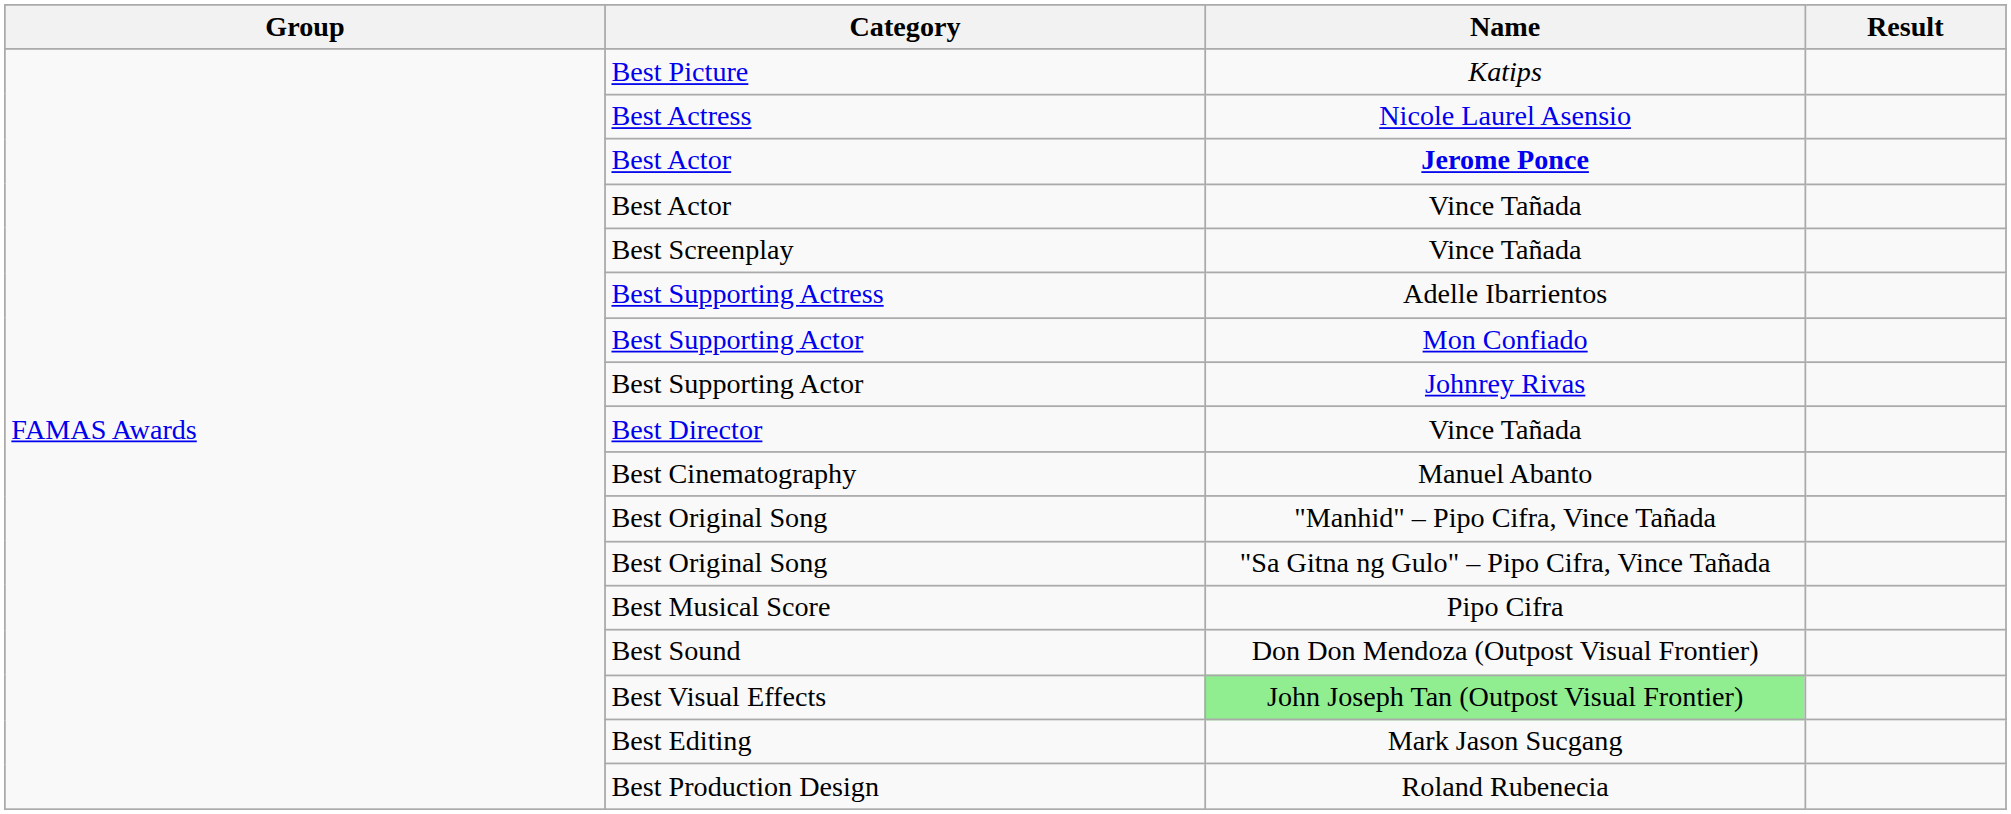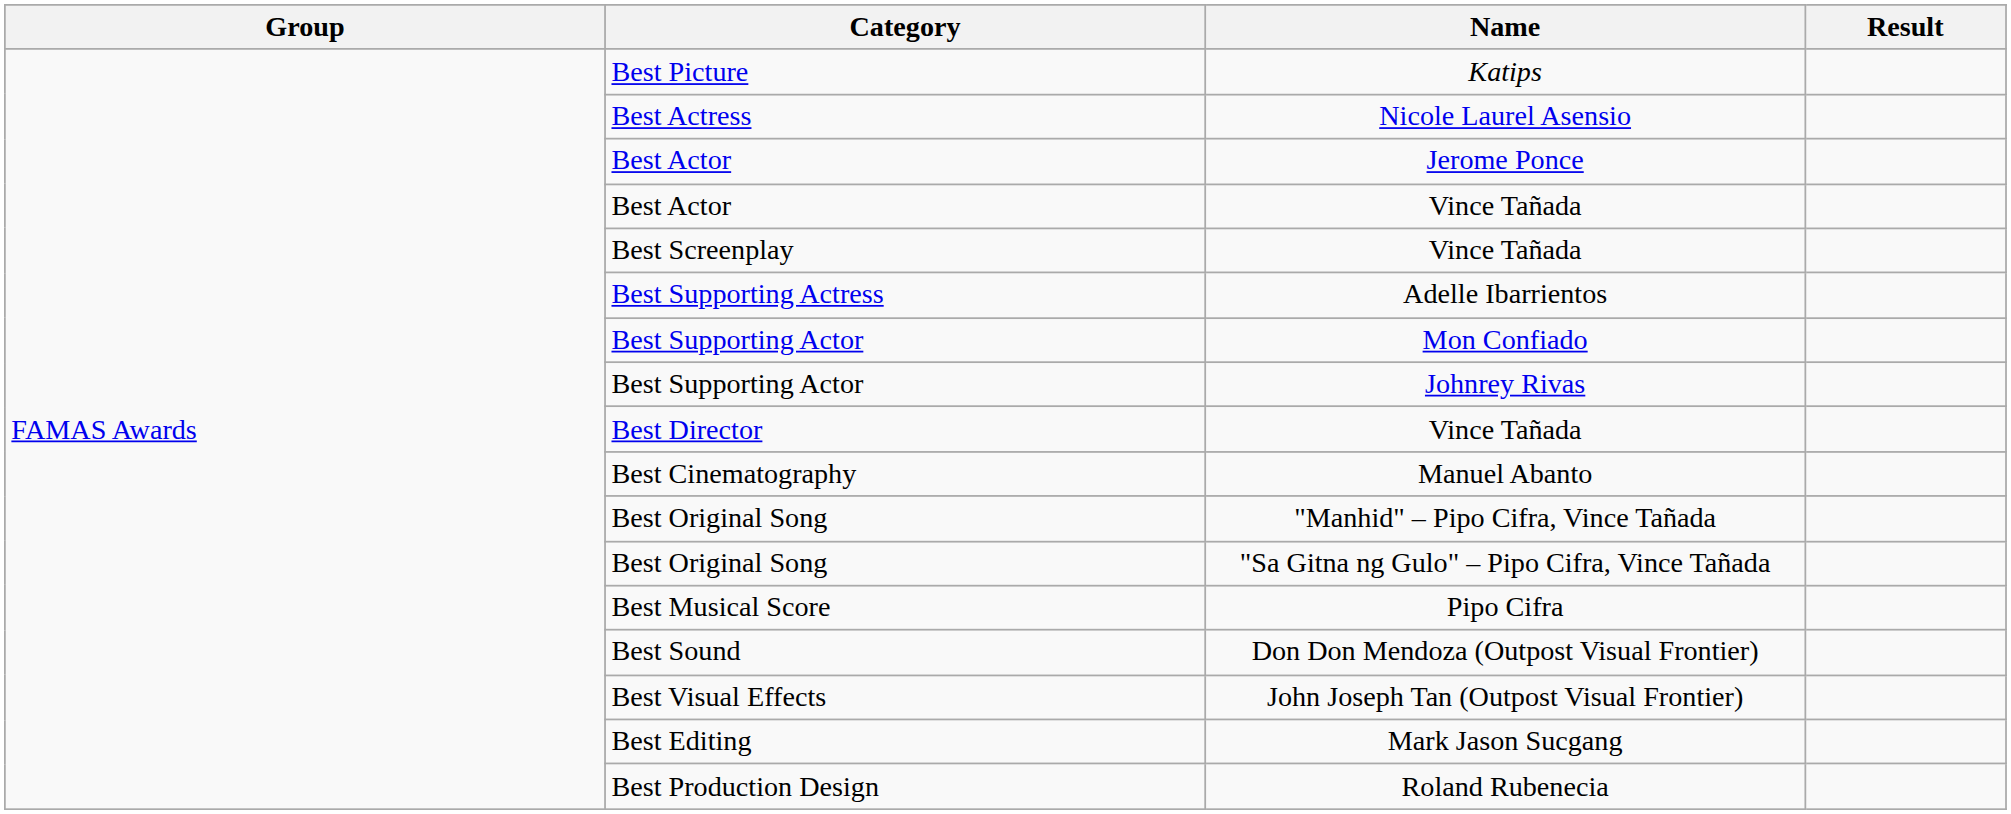Jerome Ponce | Name: bold -> normal
John Joseph Tan (Outpost Visual Frontier) | Name: lightgreen background -> no background
